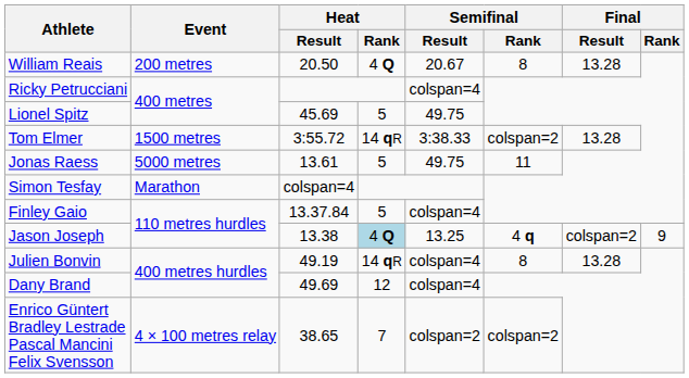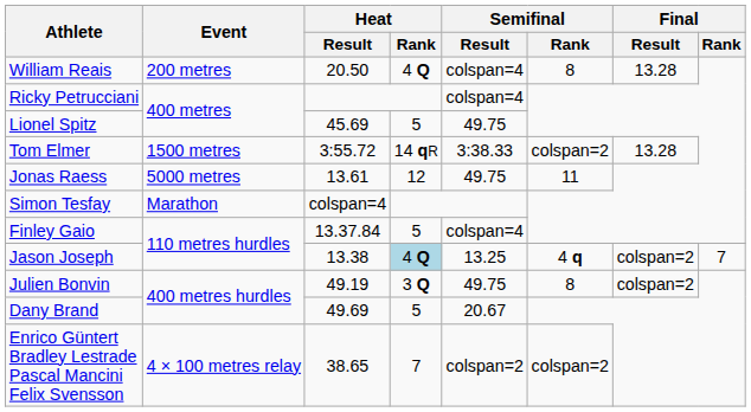William Reais | Semifinal / Result: 20.67 -> colspan=4
Jonas Raess | Heat / Rank: 5 -> 12
Jason Joseph | Final / Rank: 9 -> 7
Julien Bonvin | Heat / Rank: 14 qR -> 3 Q
Julien Bonvin | Semifinal / Result: colspan=4 -> 49.75
Julien Bonvin | Final / Result: 13.28 -> colspan=2
Dany Brand | Heat / Rank: 12 -> 5
Dany Brand | Semifinal / Result: colspan=4 -> 20.67
